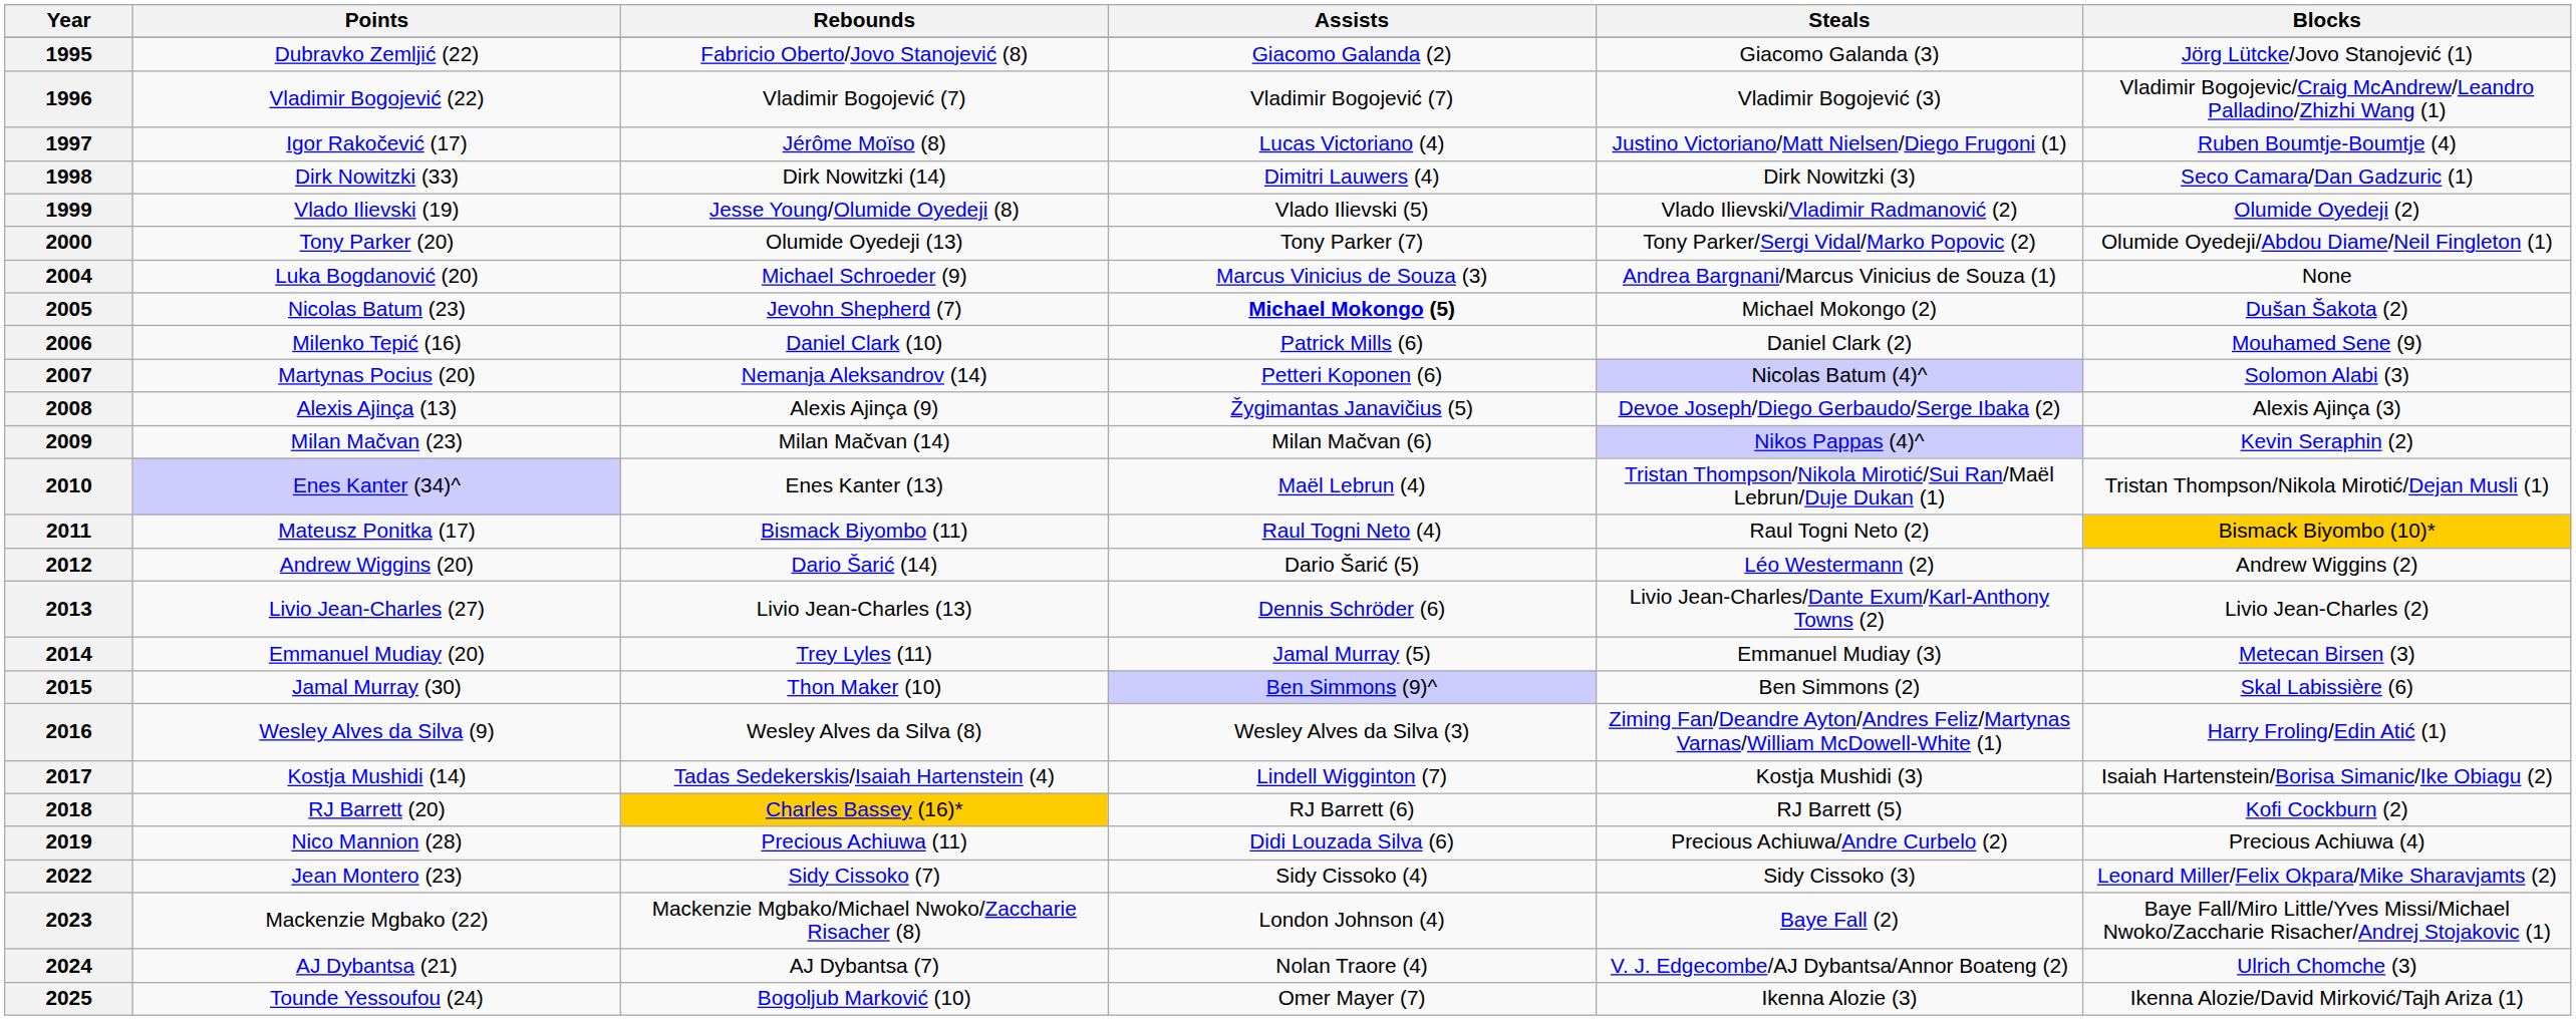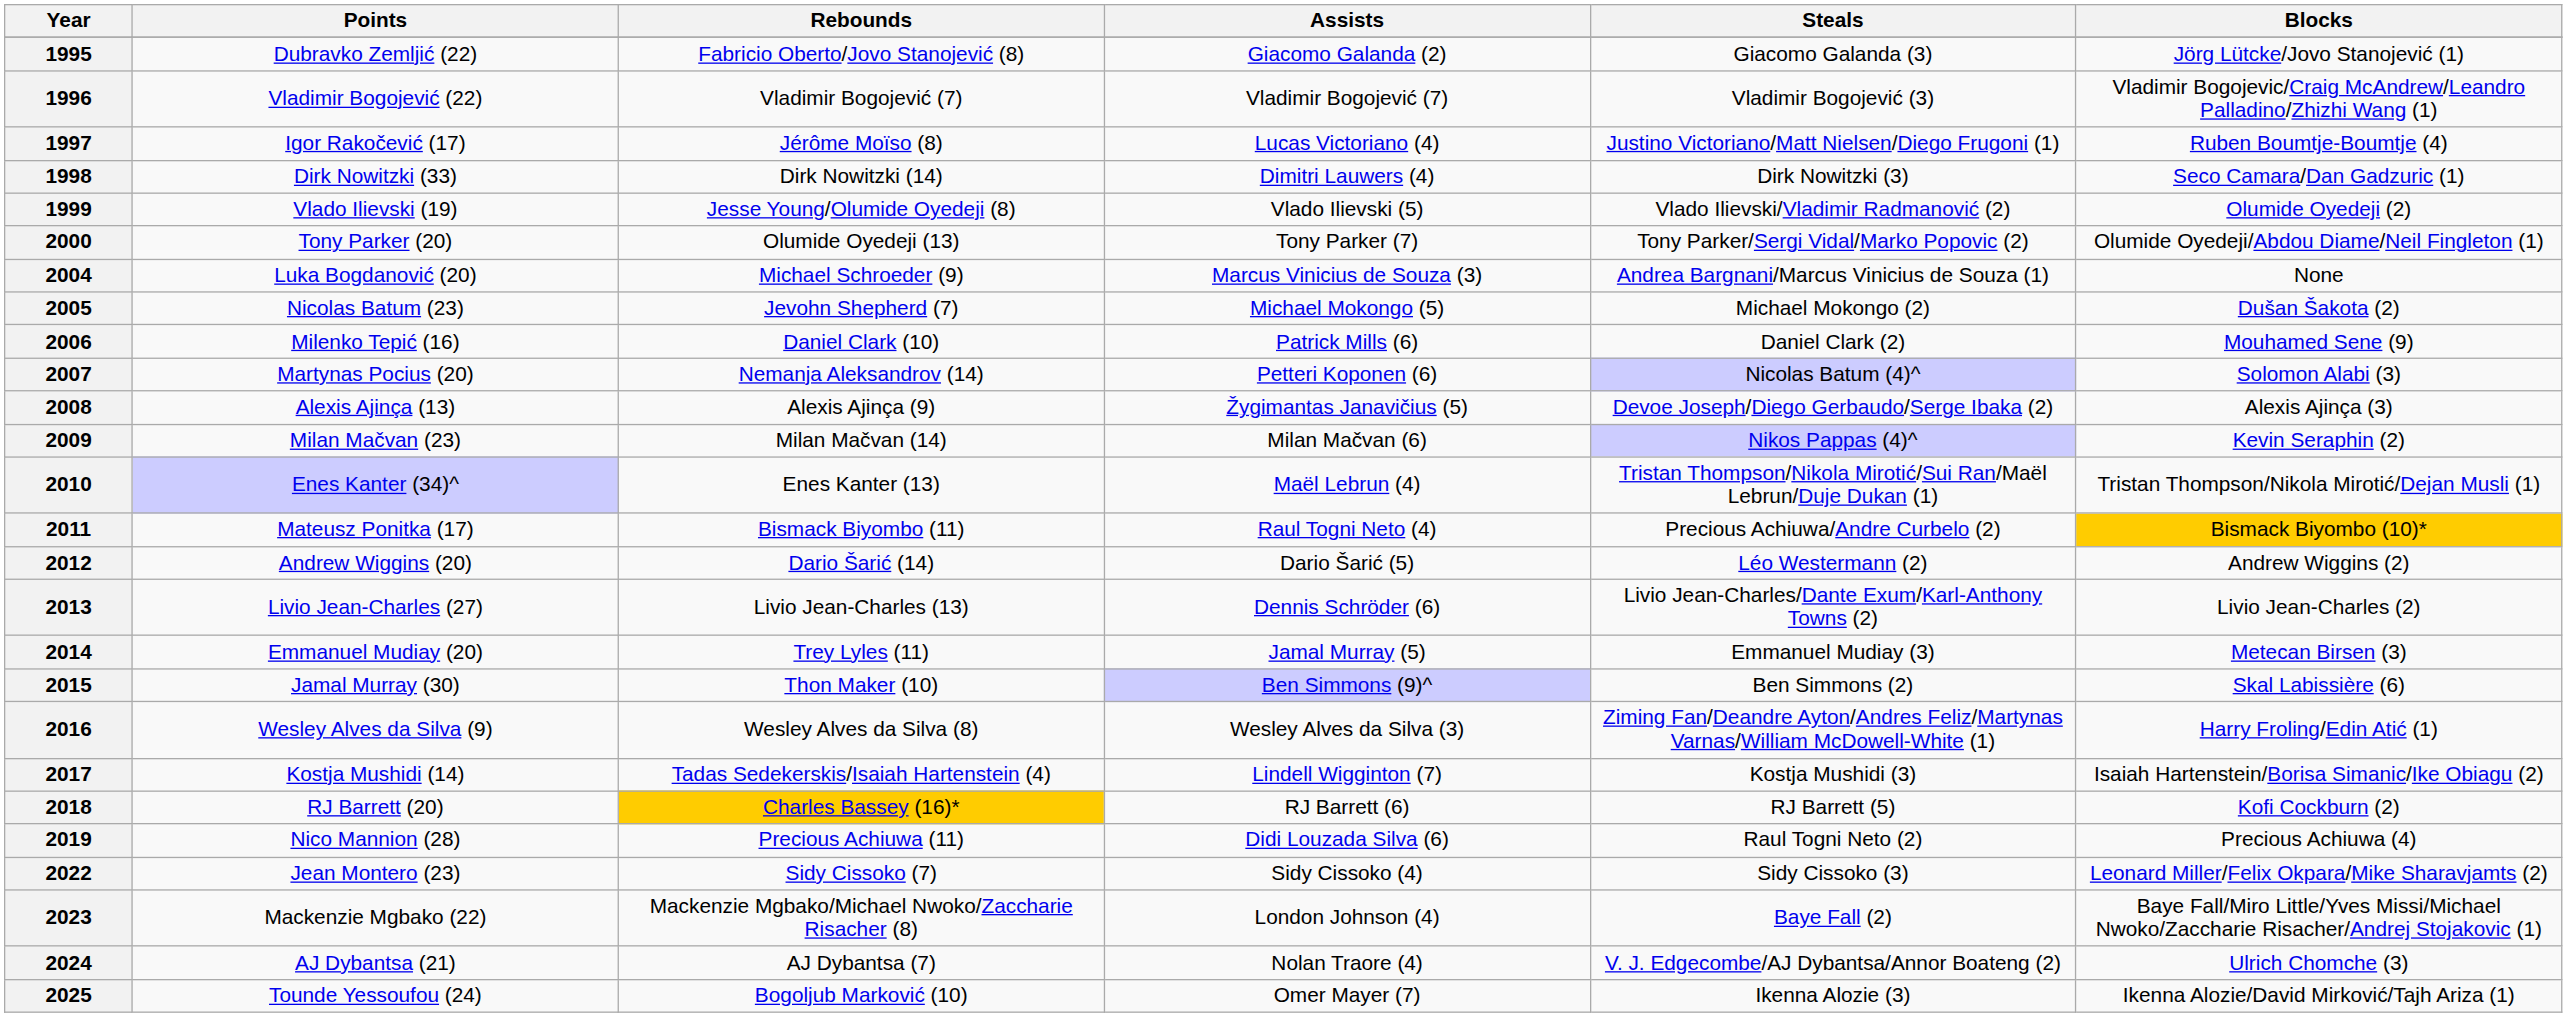2005 | Assists: bold -> normal
2011 | Steals: Raul Togni Neto (2) -> Precious Achiuwa/Andre Curbelo (2)
2019 | Steals: Precious Achiuwa/Andre Curbelo (2) -> Raul Togni Neto (2)
